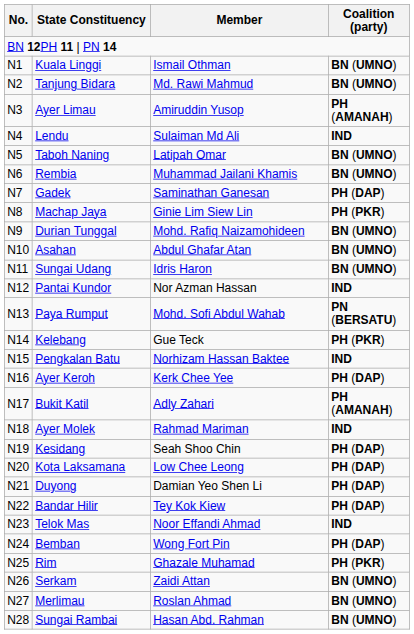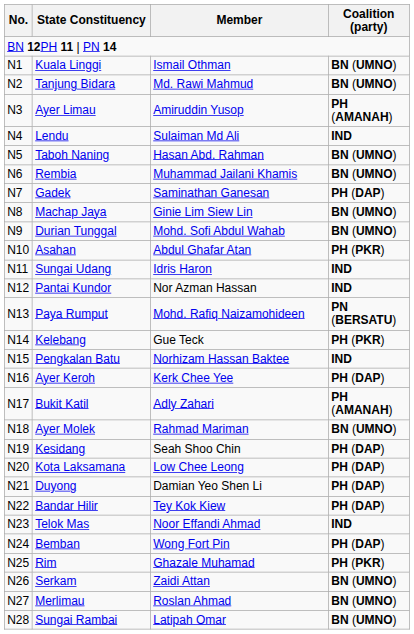Taboh Naning | Member: Latipah Omar -> Hasan Abd. Rahman
Machap Jaya | Coalition (party): PH (PKR) -> BN (UMNO)
Durian Tunggal | Member: Mohd. Rafiq Naizamohideen -> Mohd. Sofi Abdul Wahab
Asahan | Coalition (party): BN (UMNO) -> PH (PKR)
Sungai Udang | Coalition (party): BN (UMNO) -> IND
Paya Rumput | Member: Mohd. Sofi Abdul Wahab -> Mohd. Rafiq Naizamohideen
Ayer Molek | Coalition (party): IND -> BN (UMNO)
Sungai Rambai | Member: Hasan Abd. Rahman -> Latipah Omar
